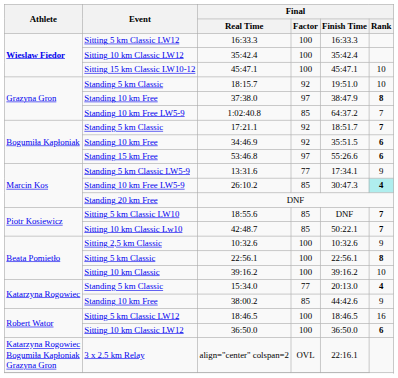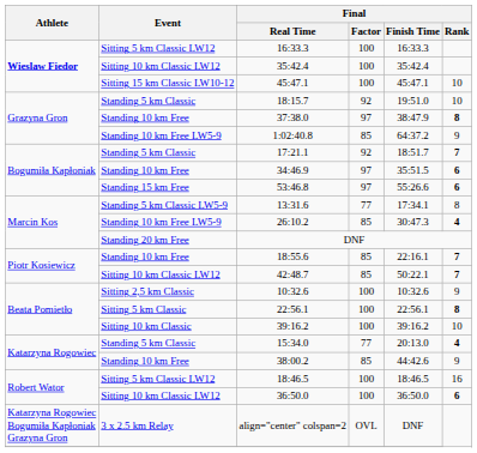1:02:40.8 | Final / Rank: 7 -> 9
34:46.9 | Final / Factor: 92 -> 97
13:31.6 | Final / Rank: 9 -> 8
26:10.2 | Final / Rank: paleturquoise background -> no background
18:55.6 | Event: Sitting 5 km Classic LW10 -> Standing 10 km Free
18:55.6 | Final / Finish Time: DNF -> 22:16.1
42:48.7 | Event: Sitting 10 km Classic Lw10 -> Sitting 10 km Classic LW12
align="center" colspan=2 | Final / Finish Time: 22:16.1 -> DNF
